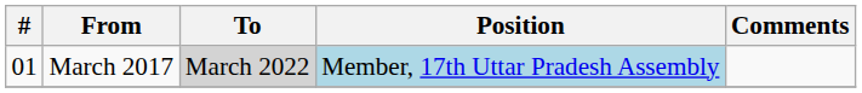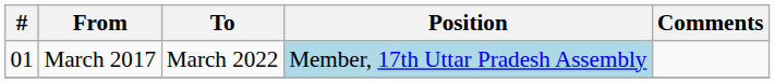March 2017 | To: lightgrey background -> no background
